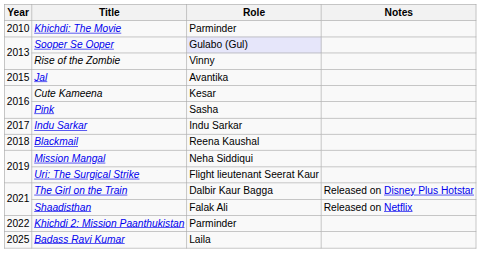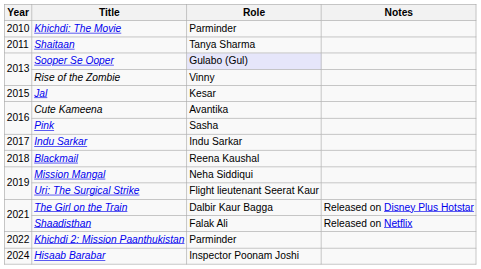+ row: 2011 | Shaitaan | Tanya Sharma
Jal | Role: Avantika -> Kesar
Cute Kameena | Role: Kesar -> Avantika
+ row: 2024 | Hisaab Barabar | Inspector Poonam Joshi
- row: 2025 | Badass Ravi Kumar | Laila
